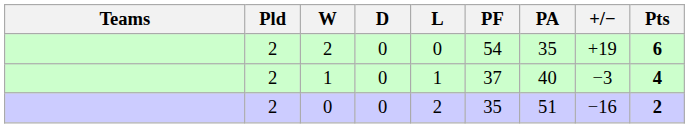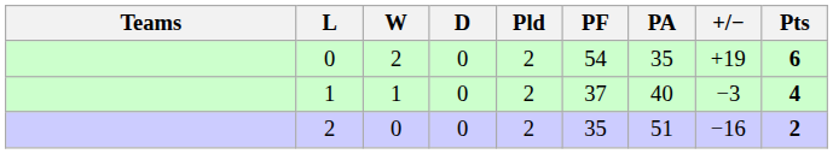columns swapped: Pld <-> L
